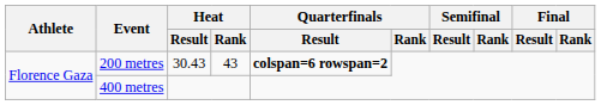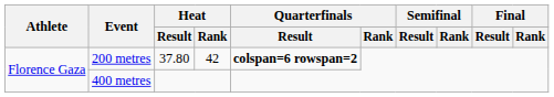200 metres | Heat / Result: 30.43 -> 37.80
200 metres | Heat / Rank: 43 -> 42
